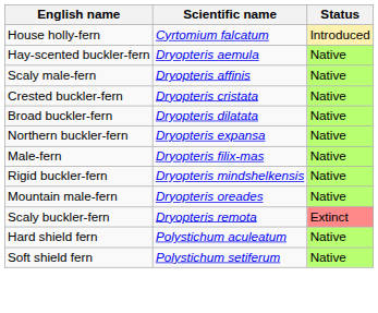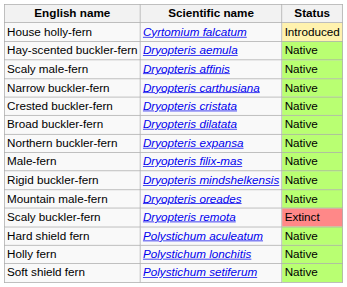+ row: Narrow buckler-fern | Dryopteris carthusiana | Native
+ row: Holly fern | Polystichum lonchitis | Native
